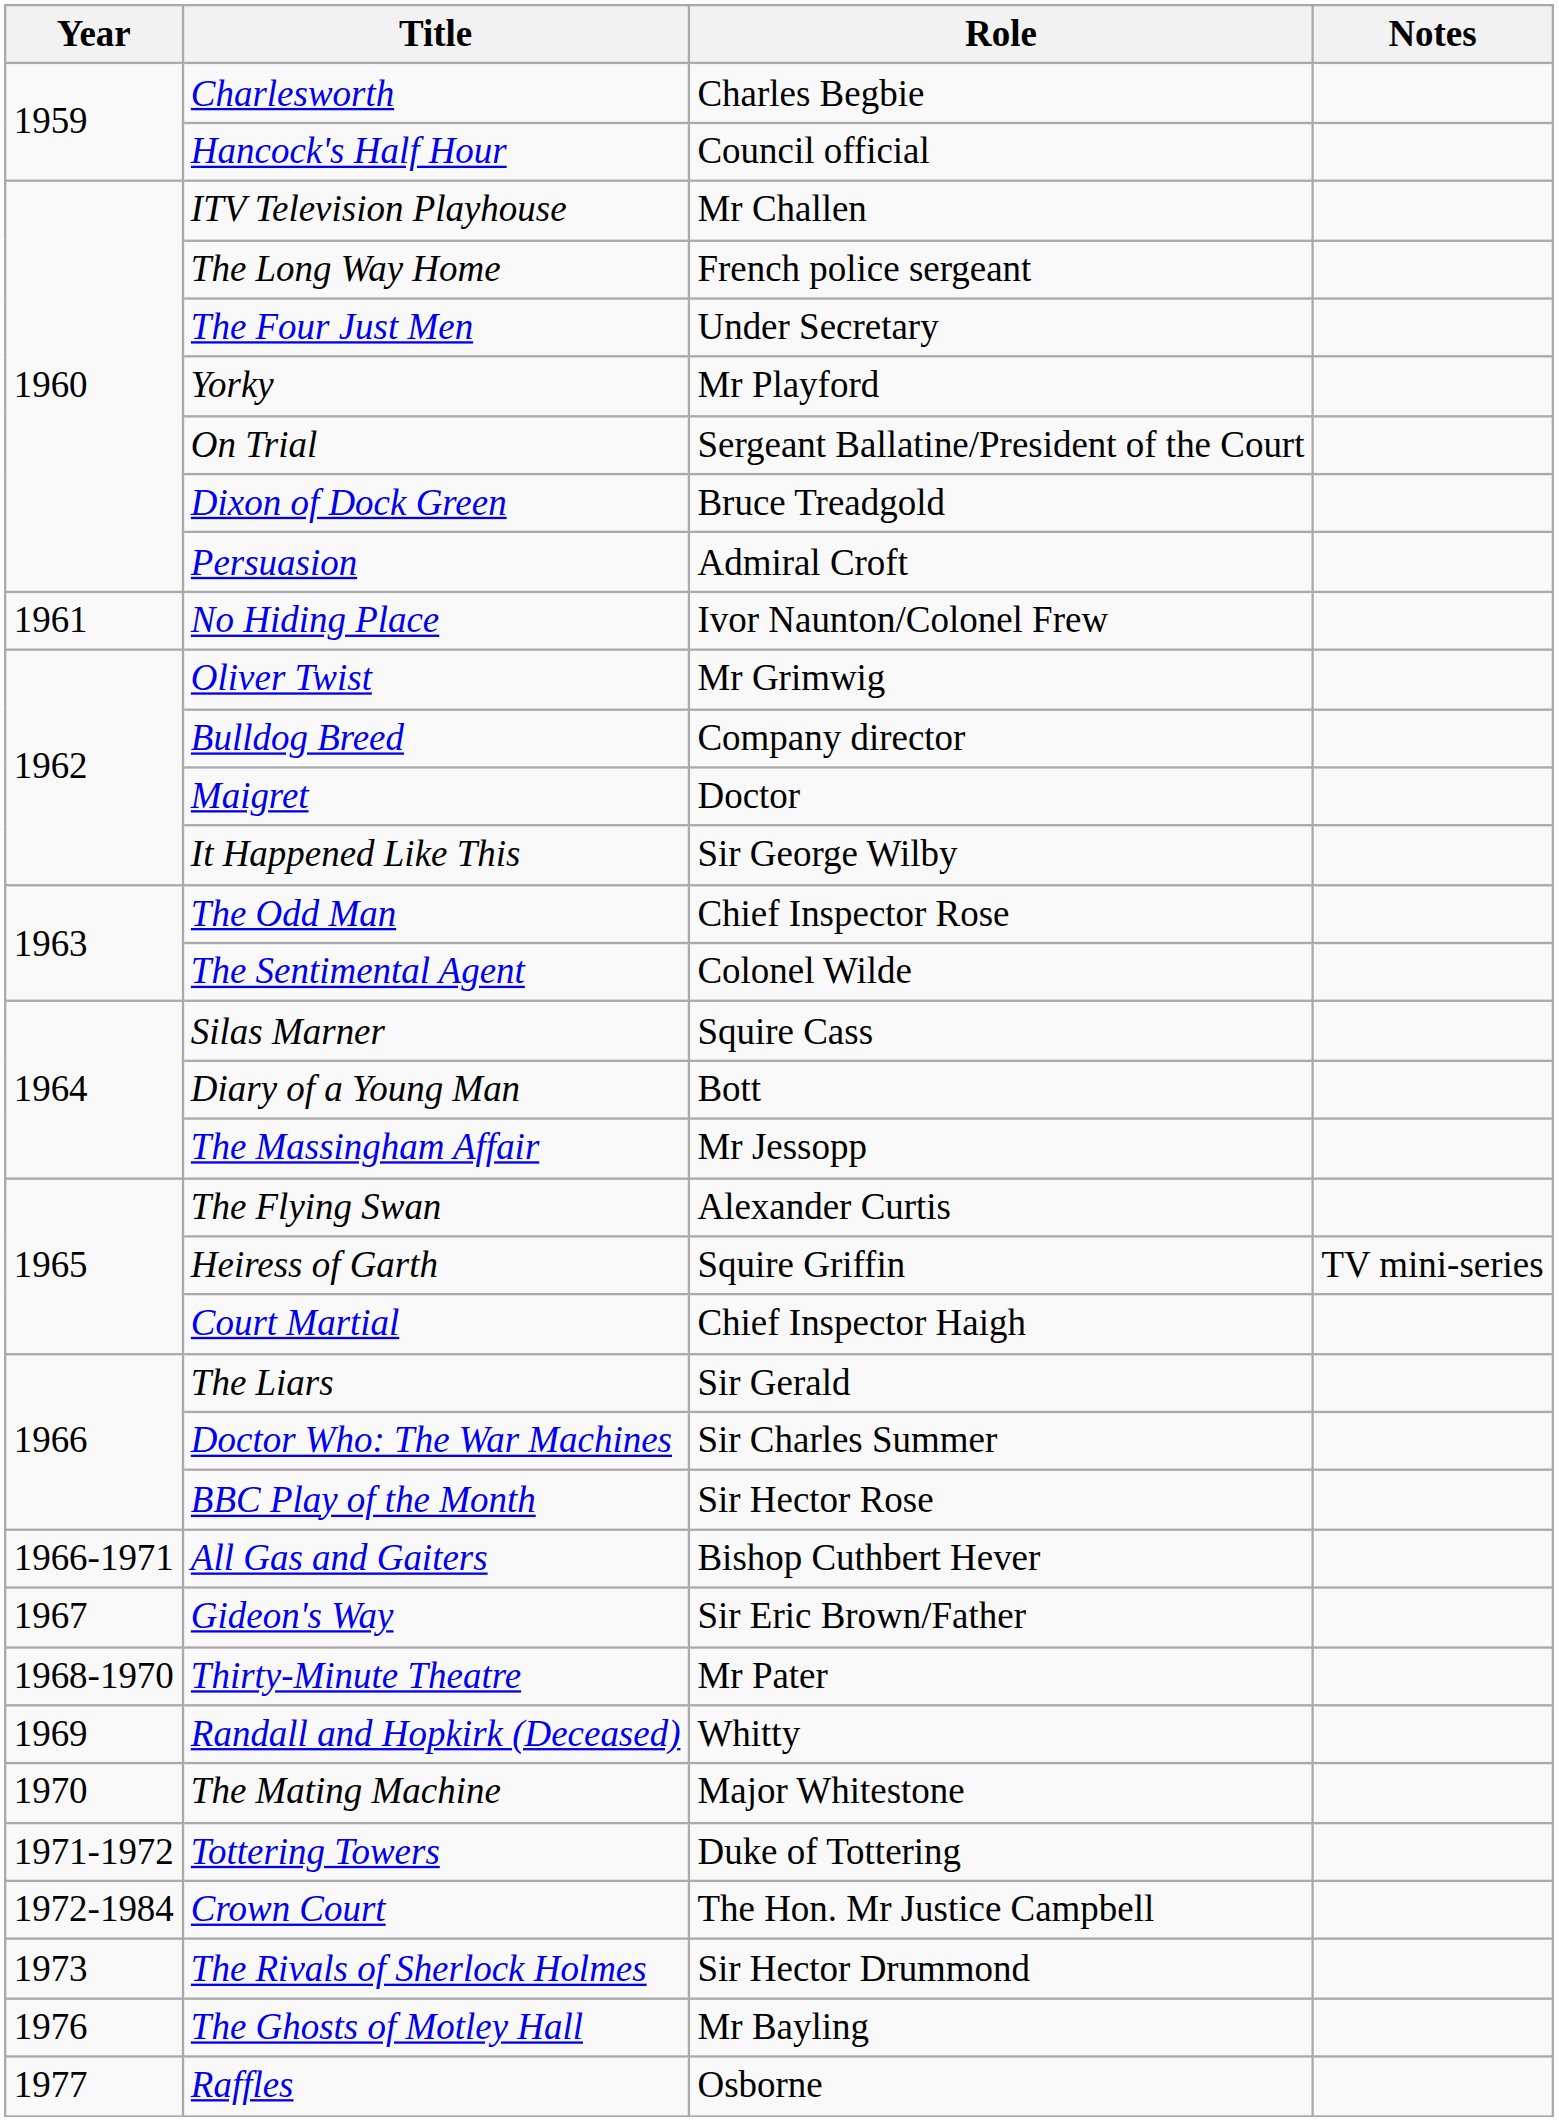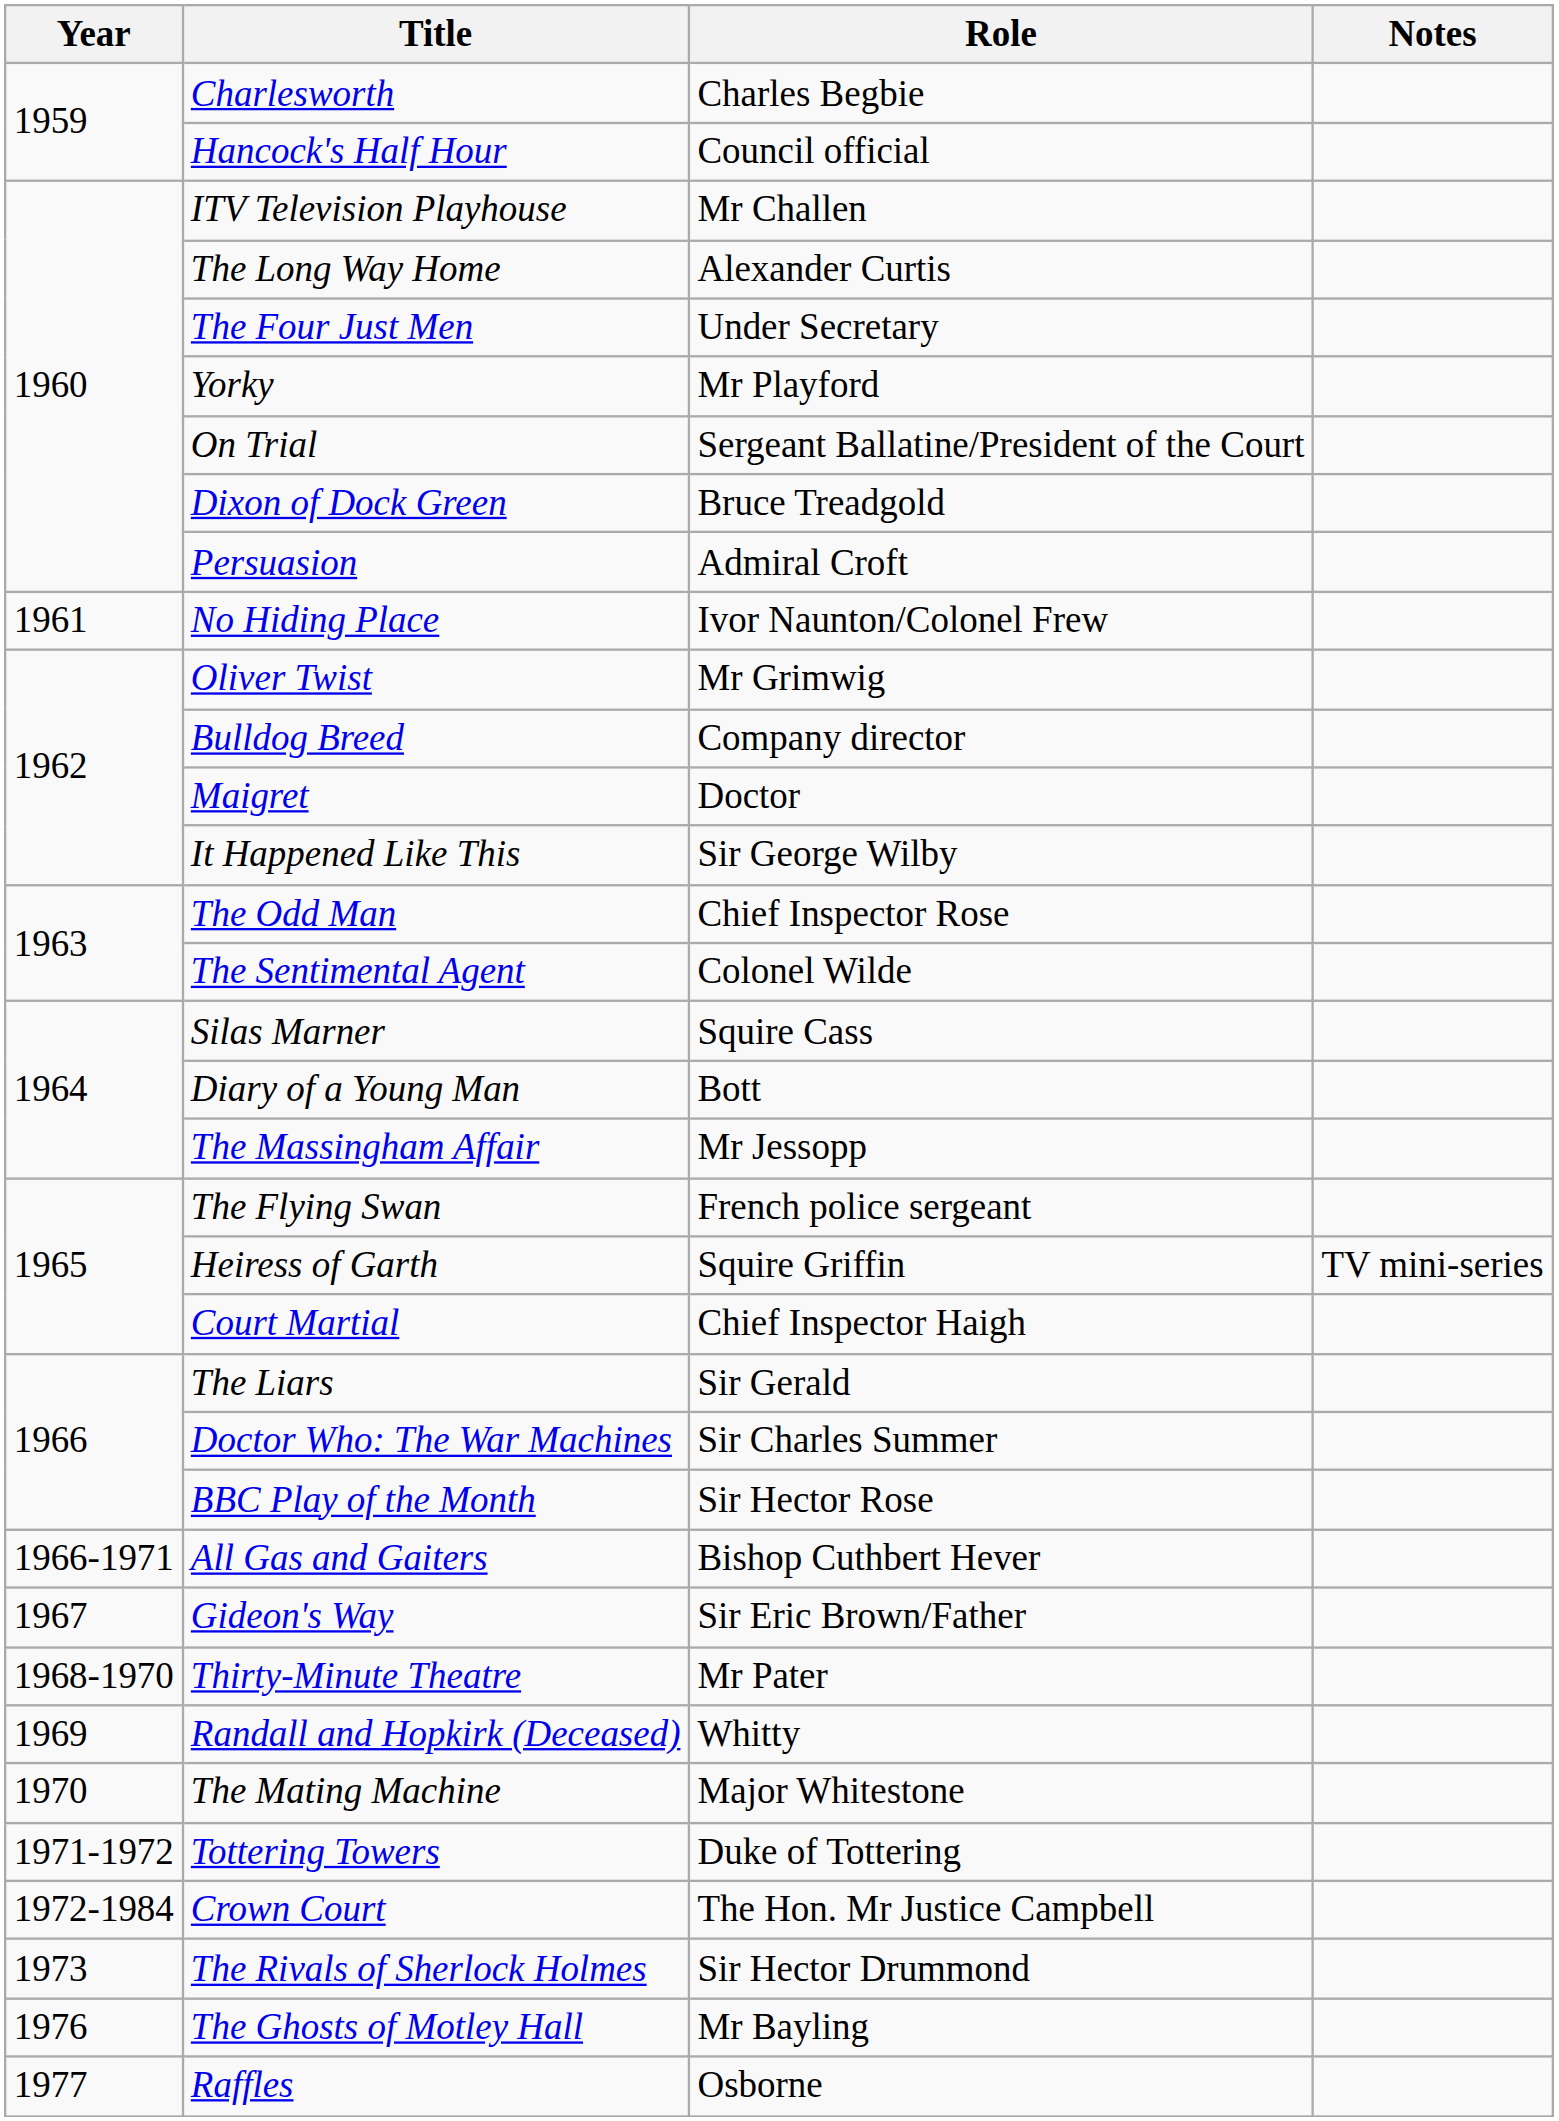The Long Way Home | Role: French police sergeant -> Alexander Curtis
The Flying Swan | Role: Alexander Curtis -> French police sergeant
